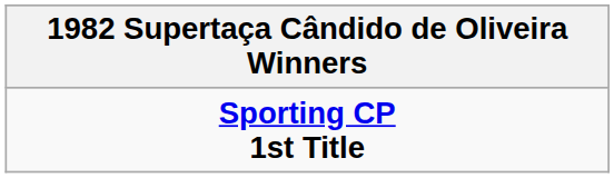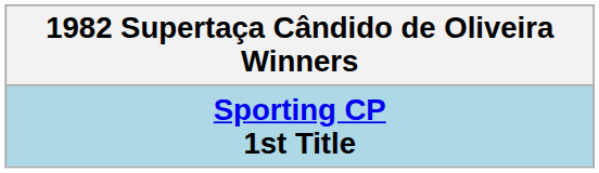row 2 | column 1: no background -> lightblue background
